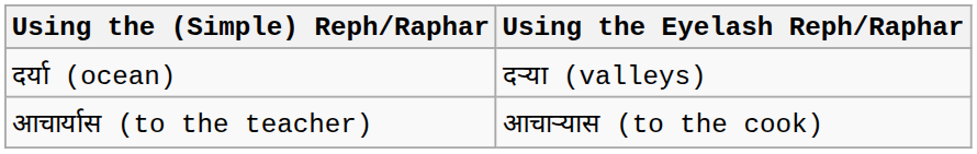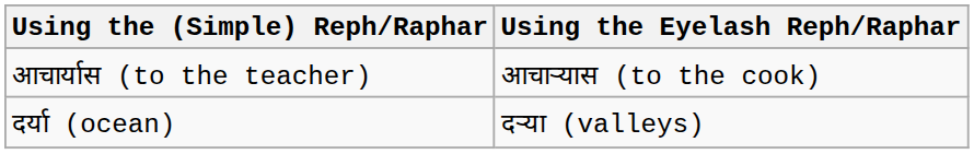rows swapped: आचार्यास (to the teacher) <-> दर्या (ocean)
